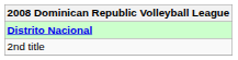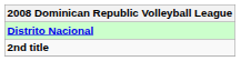row 3 | column 1: normal -> bold
